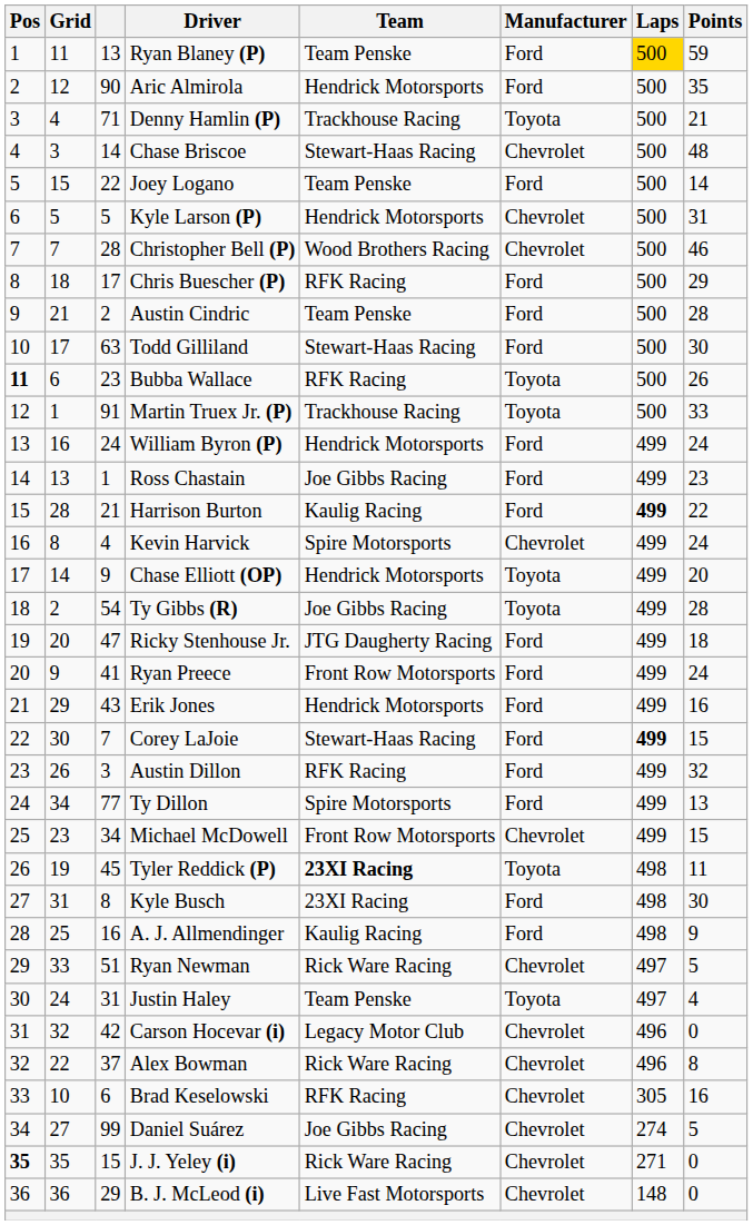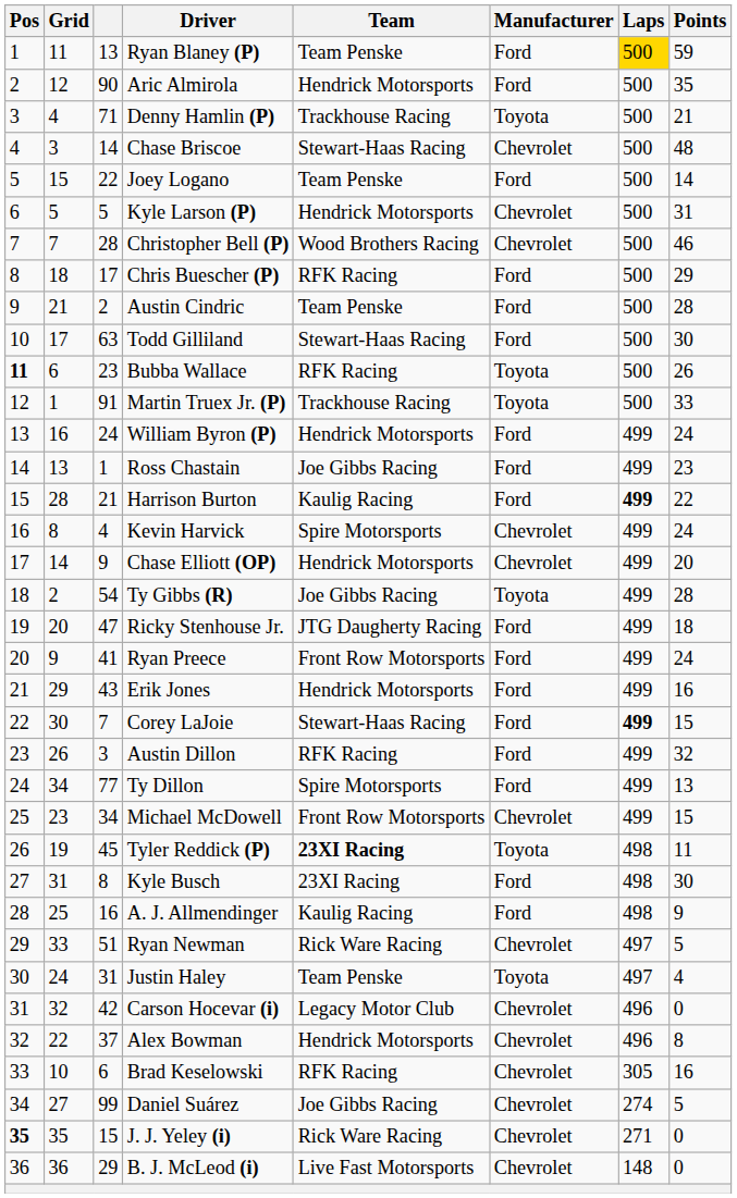Chase Elliott (OP) | Manufacturer: Toyota -> Chevrolet
Alex Bowman | Team: Rick Ware Racing -> Hendrick Motorsports
